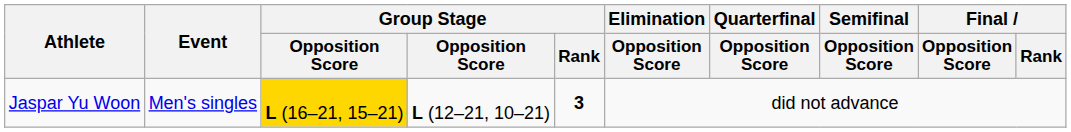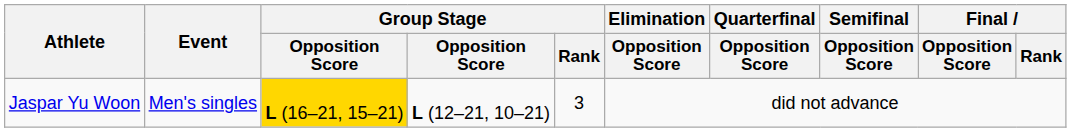Jaspar Yu Woon | Group Stage / Rank: bold -> normal
